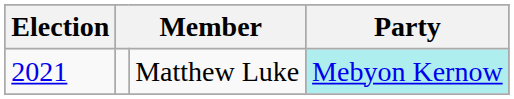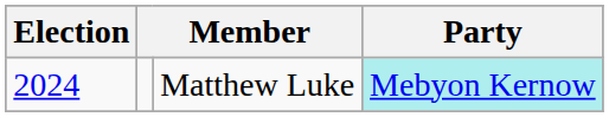Matthew Luke | Election: 2021 -> 2024
